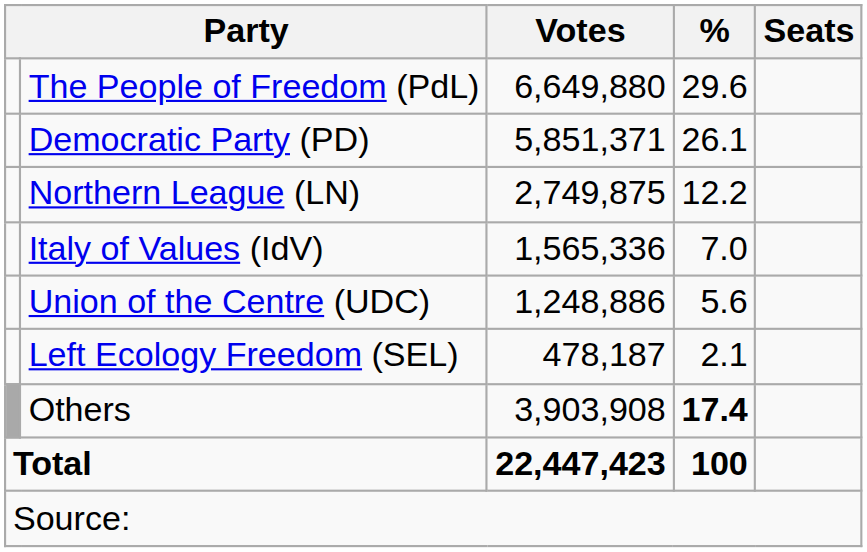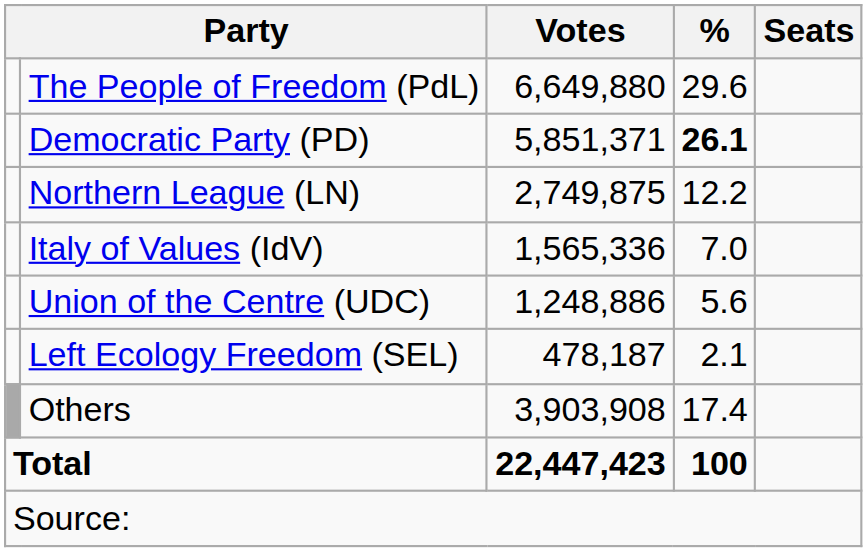Democratic Party (PD) | %: normal -> bold
Others | %: bold -> normal
